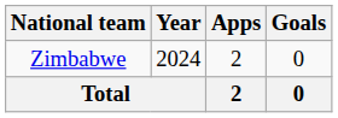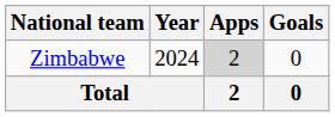Zimbabwe | Apps: no background -> lightgrey background
